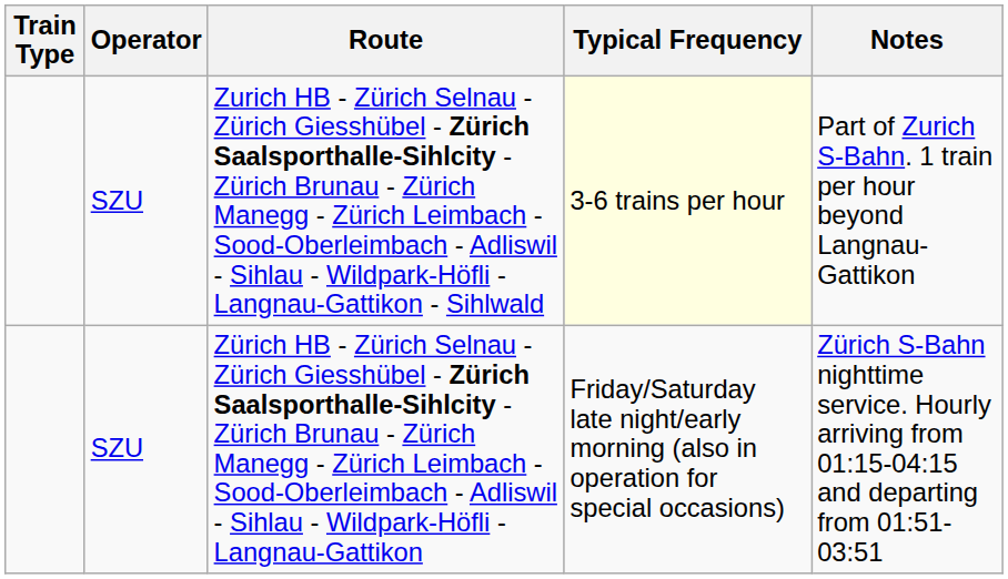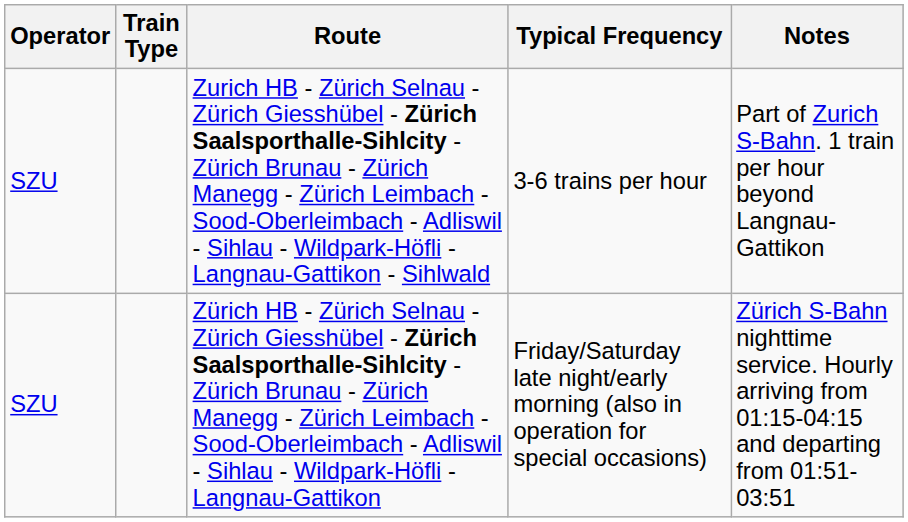columns swapped: Operator <-> Train Type
row 2 | Typical Frequency: lightyellow background -> no background
